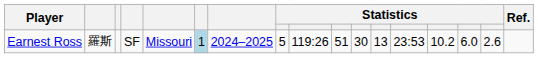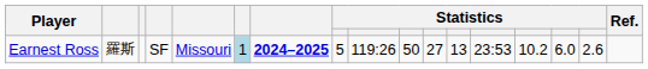Earnest Ross | column 7: normal -> bold
Earnest Ross | column 10: 51 -> 50
Earnest Ross | column 11: 30 -> 27
